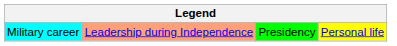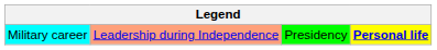row 2 | column 4: normal -> bold
